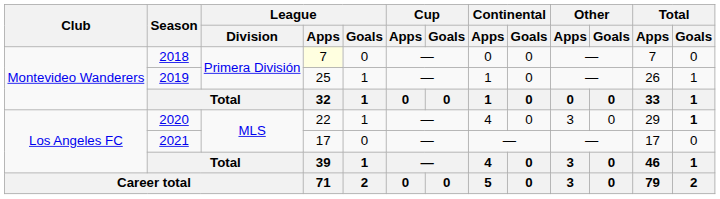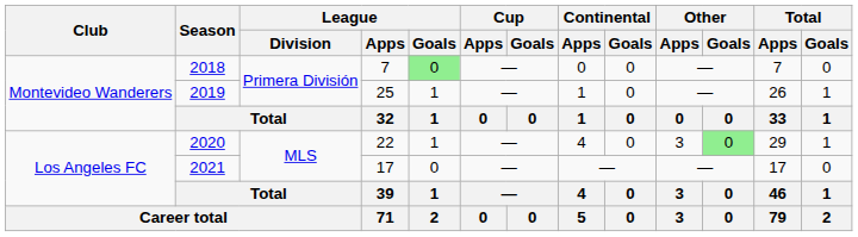2018 | League / Apps: lightyellow background -> no background
2018 | League / Goals: no background -> lightgreen background
2020 | Other / Goals: no background -> lightgreen background
2020 | Total / Goals: bold -> normal
